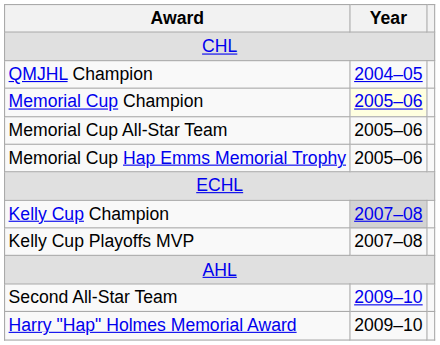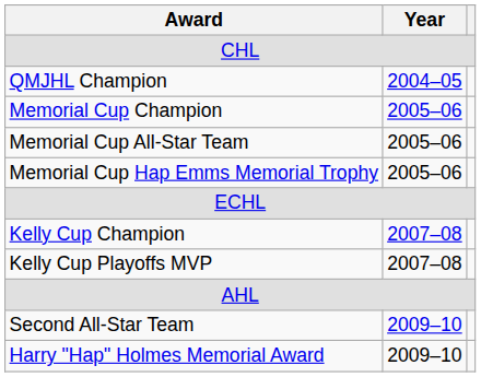Memorial Cup Champion | Year: lightyellow background -> no background
Kelly Cup Champion | Year: lightgrey background -> no background
